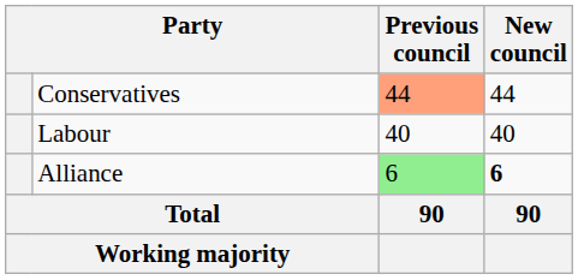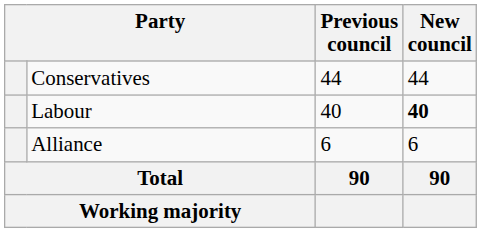Conservatives | Previous council: lightsalmon background -> no background
Labour | New council: normal -> bold
Alliance | Previous council: lightgreen background -> no background
Alliance | New council: bold -> normal
